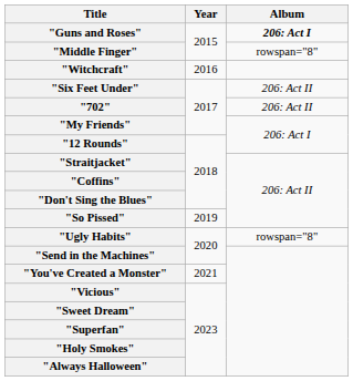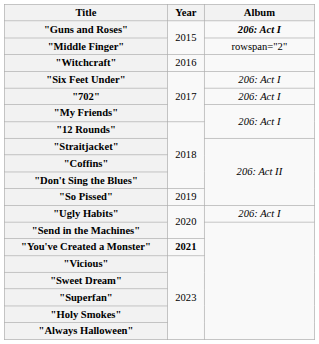"Middle Finger" | Album: rowspan="8" -> rowspan="2"
"Six Feet Under" | Album: 206: Act II -> 206: Act I
"702" | Album: 206: Act II -> 206: Act I
"Ugly Habits" | Album: rowspan="8" -> 206: Act I
"You've Created a Monster" | Year: normal -> bold
